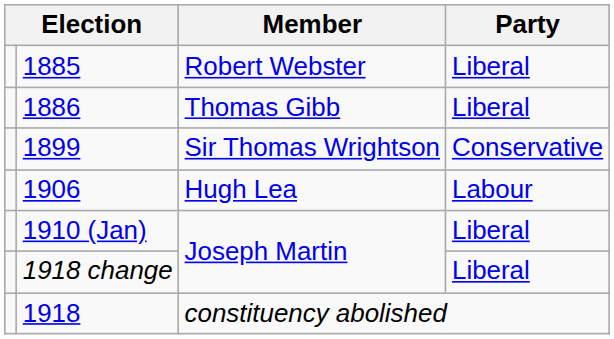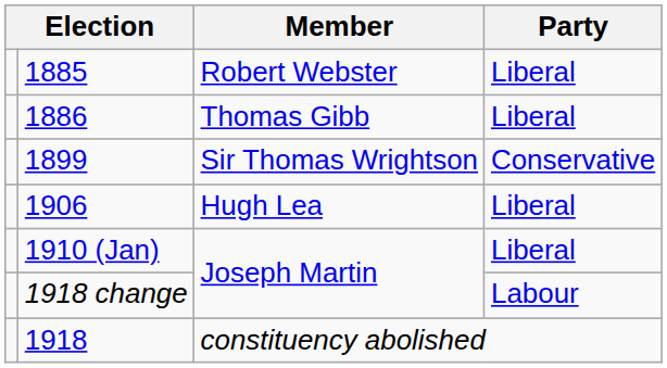1906 | Party: Labour -> Liberal
1918 change | Party: Liberal -> Labour
